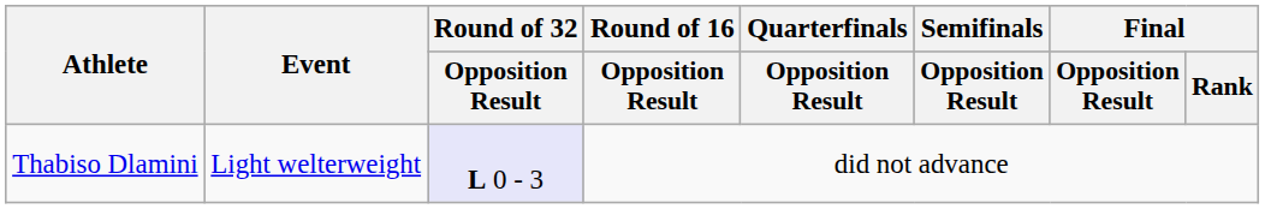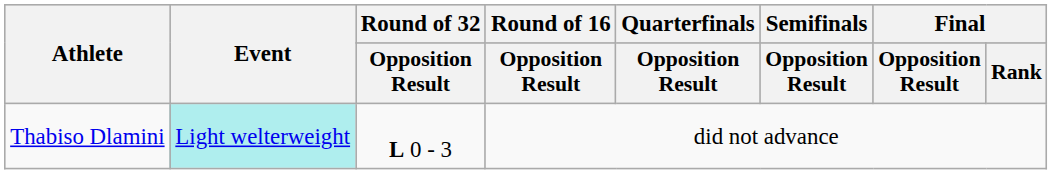Thabiso Dlamini | Event: no background -> paleturquoise background
Thabiso Dlamini | Round of 32 / Opposition Result: lavender background -> no background
